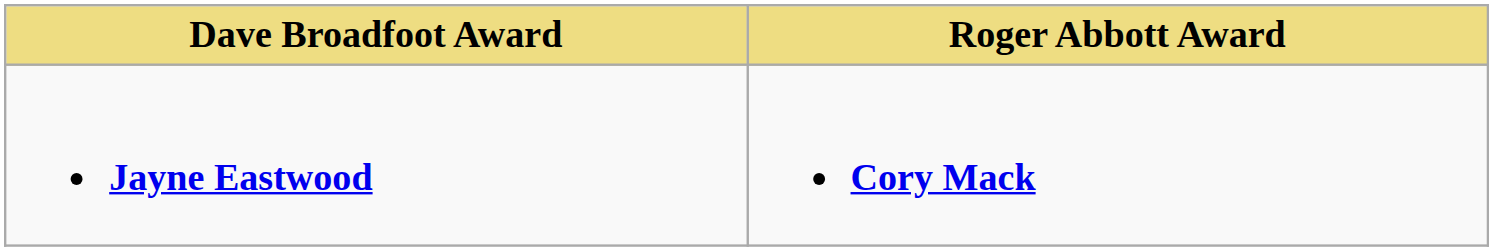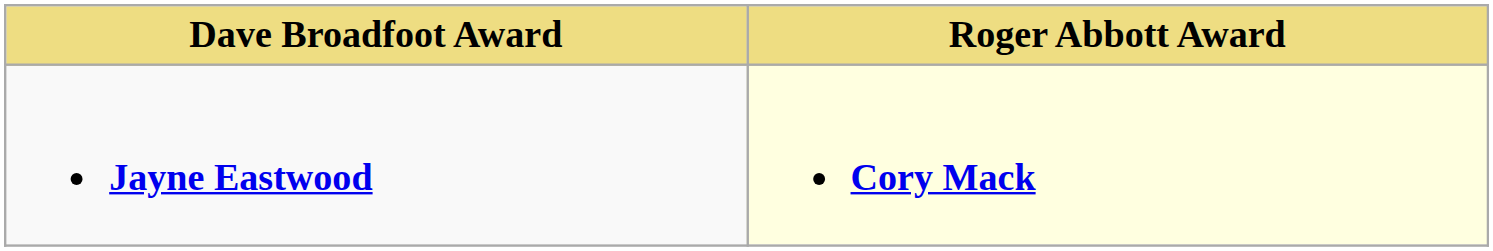Jayne Eastwood | Roger Abbott Award: no background -> lightyellow background
